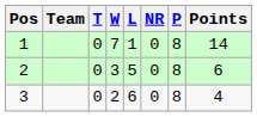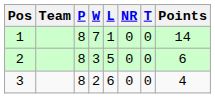columns swapped: P <-> T
